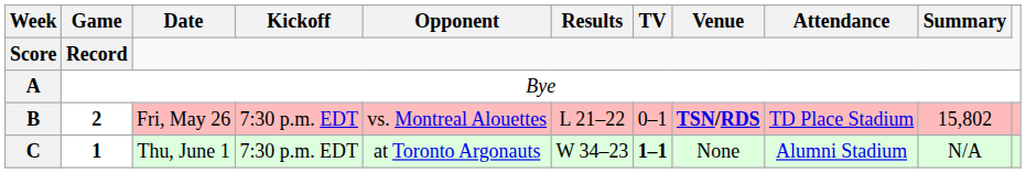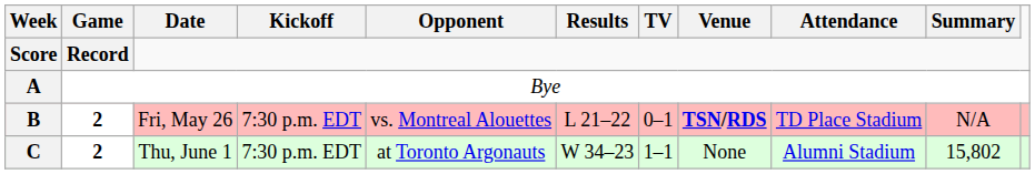B | Summary: 15,802 -> N/A
C | Game / Record: 1 -> 2
C | TV: bold -> normal
C | Summary: N/A -> 15,802
